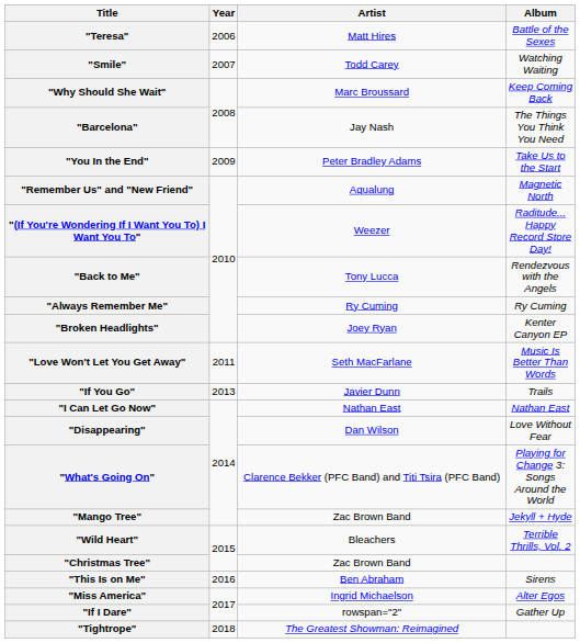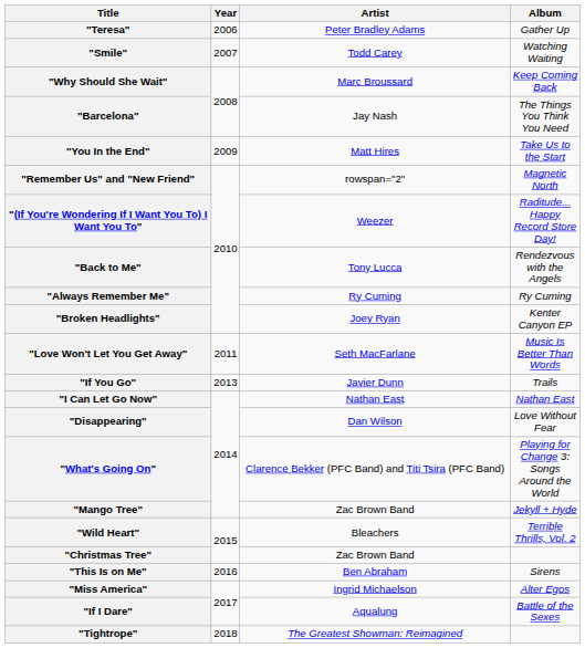"Teresa" | Artist: Matt Hires -> Peter Bradley Adams
"Teresa" | Album: Battle of the Sexes -> Gather Up
"You In the End" | Artist: Peter Bradley Adams -> Matt Hires
"Remember Us" and "New Friend" | Artist: Aqualung -> rowspan="2"
"If I Dare" | Artist: rowspan="2" -> Aqualung
"If I Dare" | Album: Gather Up -> Battle of the Sexes
